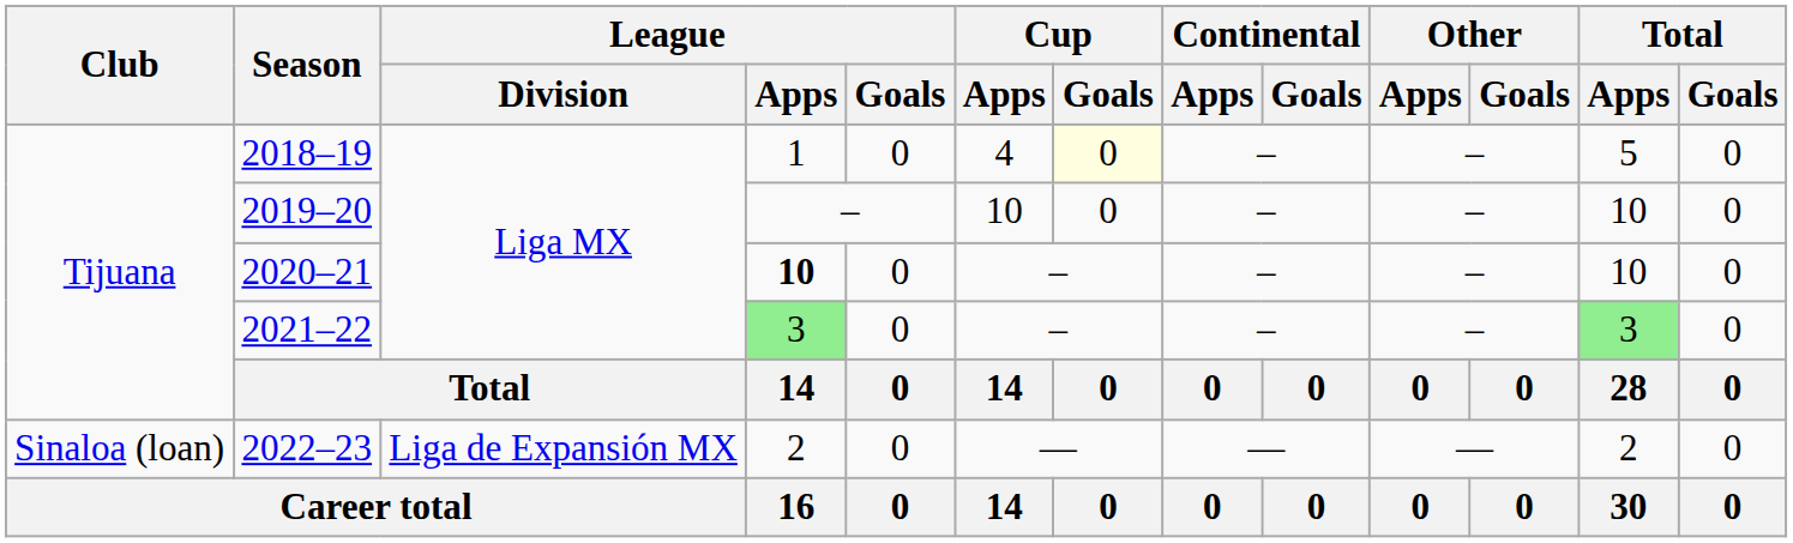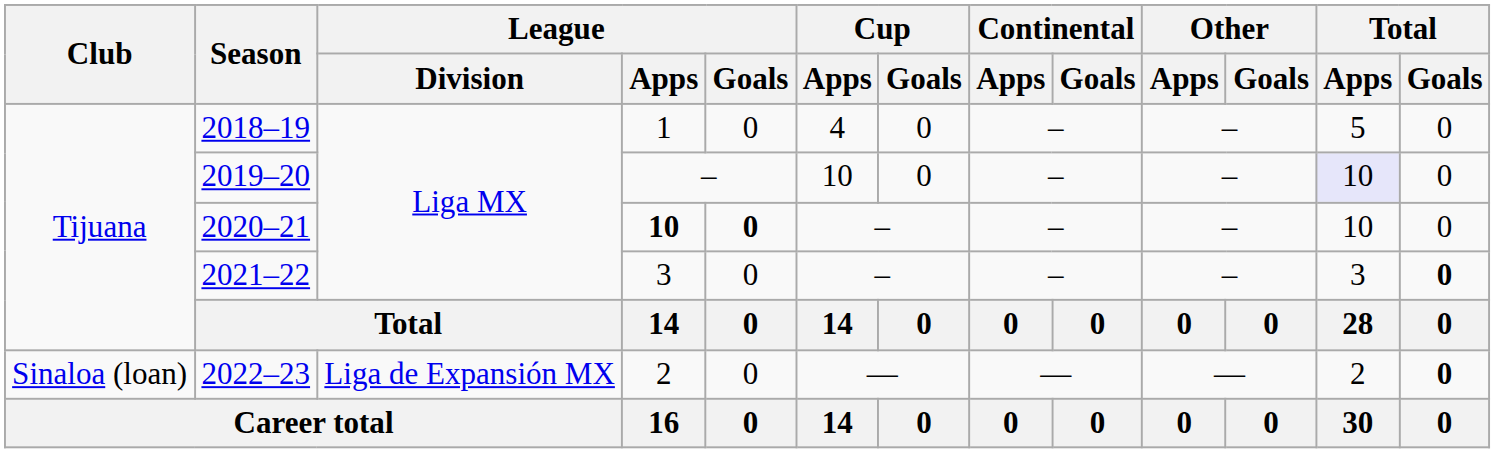2018–19 | Cup / Goals: lightyellow background -> no background
2019–20 | Total / Apps: no background -> lavender background
2020–21 | League / Goals: normal -> bold
2021–22 | League / Apps: lightgreen background -> no background
2021–22 | Total / Apps: lightgreen background -> no background
2021–22 | Total / Goals: normal -> bold
2022–23 | Total / Goals: normal -> bold
